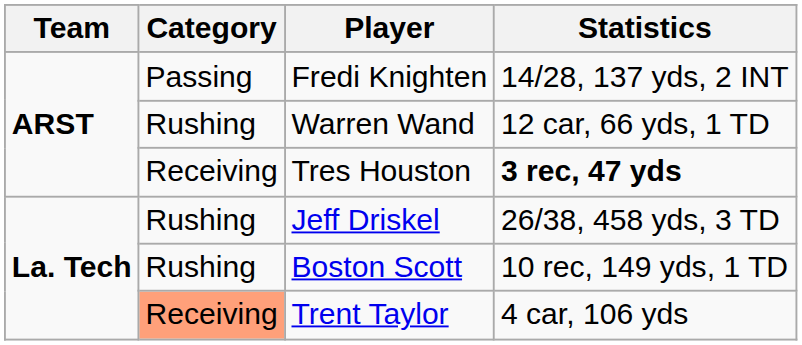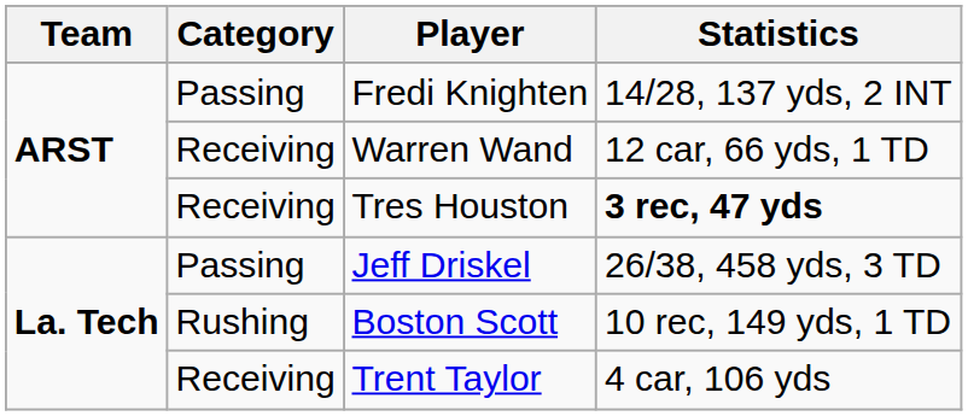Warren Wand | Category: Rushing -> Receiving
Jeff Driskel | Category: Rushing -> Passing
Trent Taylor | Category: lightsalmon background -> no background
